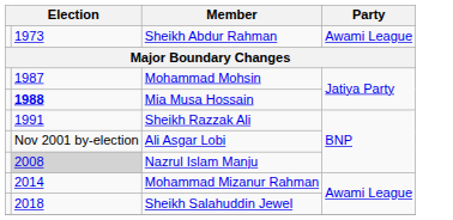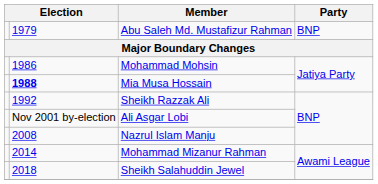- row: 1973 | Sheikh Abdur Rahman | Awami League
+ row: 1979 | Abu Saleh Md. Mustafizur Rahman | BNP
Mohammad Mohsin | column 2: 1987 -> 1986
Sheikh Razzak Ali | column 2: 1991 -> 1992
Nazrul Islam Manju | column 2: lightgrey background -> no background
